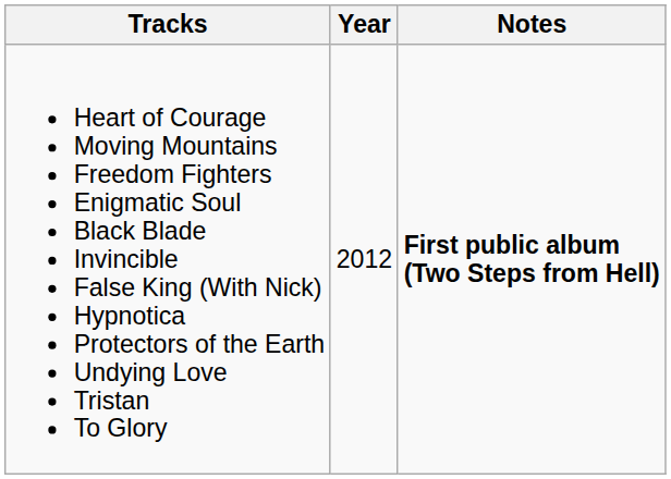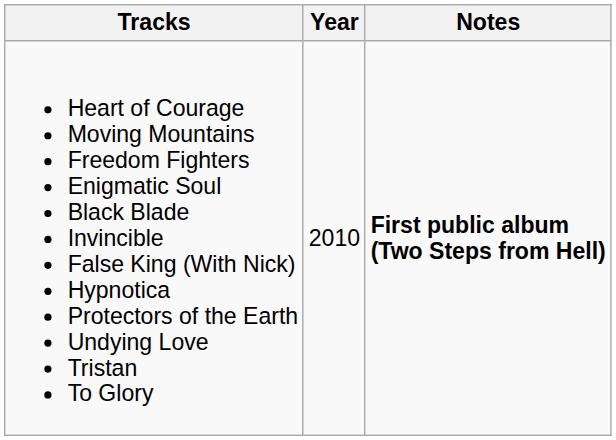row 2 | Year: 2012 -> 2010
